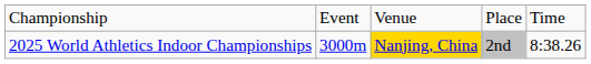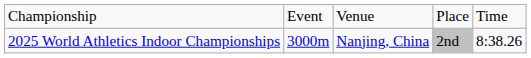2025 World Athletics Indoor Championships | column 3: gold background -> no background
